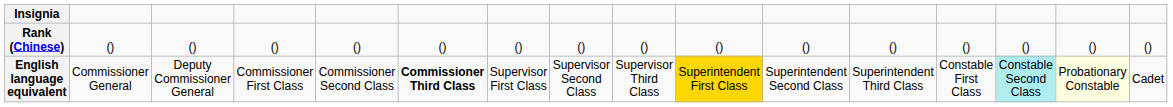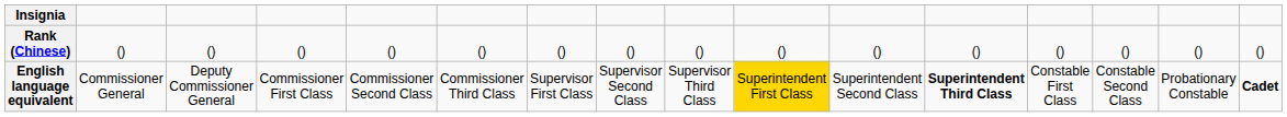English language equivalent | column 6: bold -> normal
English language equivalent | column 12: normal -> bold
English language equivalent | column 14: paleturquoise background -> no background
English language equivalent | column 15: lightyellow background -> no background
English language equivalent | column 16: normal -> bold
